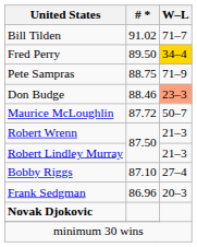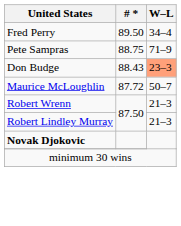- row: Bill Tilden | 91.02 | 71–7
Fred Perry | W–L: gold background -> no background
Don Budge | # *: 88.46 -> 88.43
- row: Bobby Riggs | 87.10 | 27–4
- row: Frank Sedgman | 86.96 | 20–3
